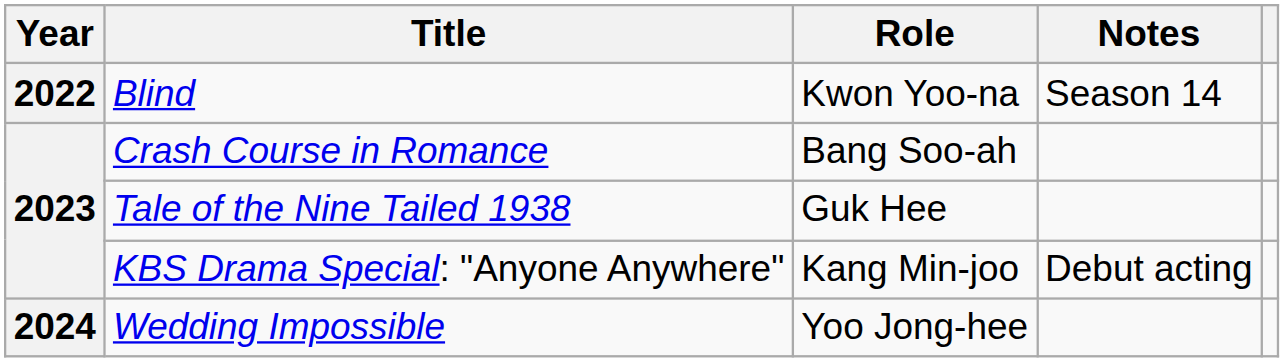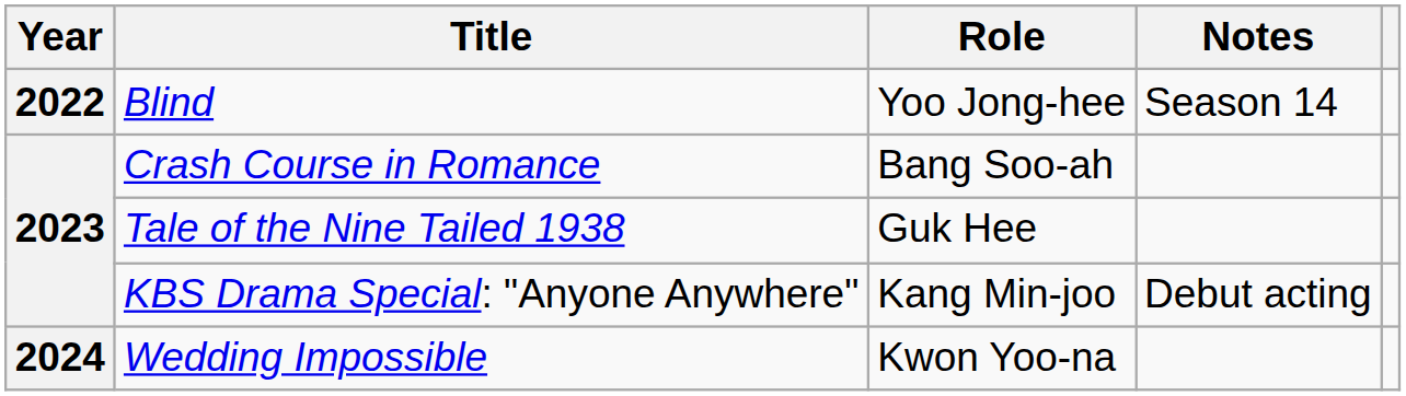Blind | Role: Kwon Yoo-na -> Yoo Jong-hee
Wedding Impossible | Role: Yoo Jong-hee -> Kwon Yoo-na
